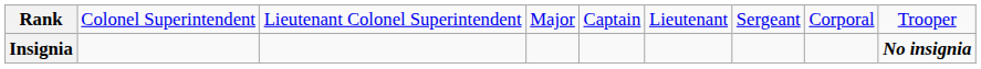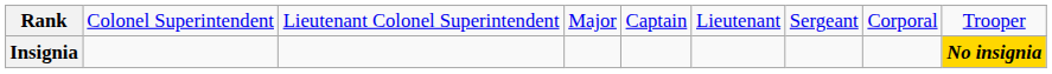Insignia | column 9: no background -> gold background
